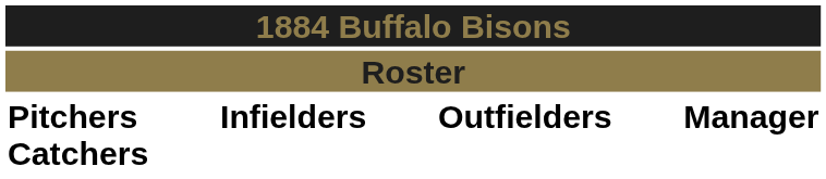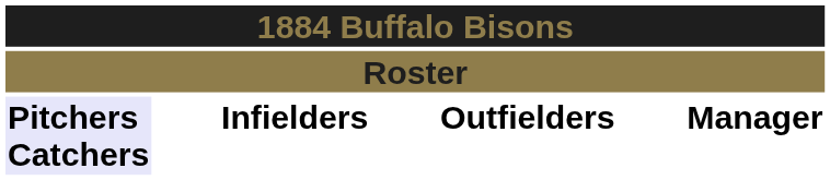Pitchers Catchers | column 1: no background -> lavender background
